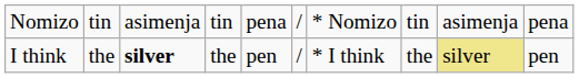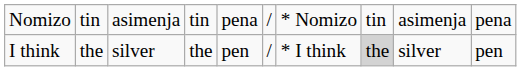I think | column 3: bold -> normal
I think | column 8: no background -> lightgrey background
I think | column 9: khaki background -> no background
